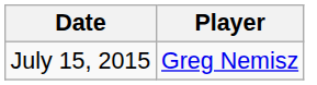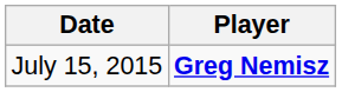July 15, 2015 | Player: normal -> bold
